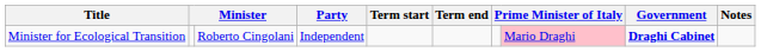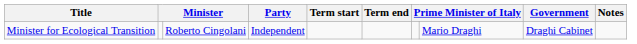Minister for Ecological Transition | column 8: pink background -> no background
Minister for Ecological Transition | Government: bold -> normal
